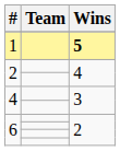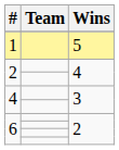1 | Wins: bold -> normal
